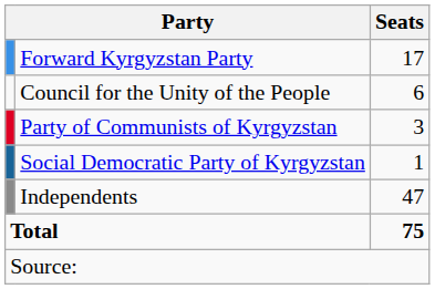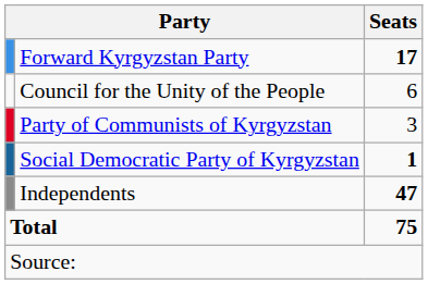Forward Kyrgyzstan Party | Seats: normal -> bold
Social Democratic Party of Kyrgyzstan | Seats: normal -> bold
Independents | Seats: normal -> bold
